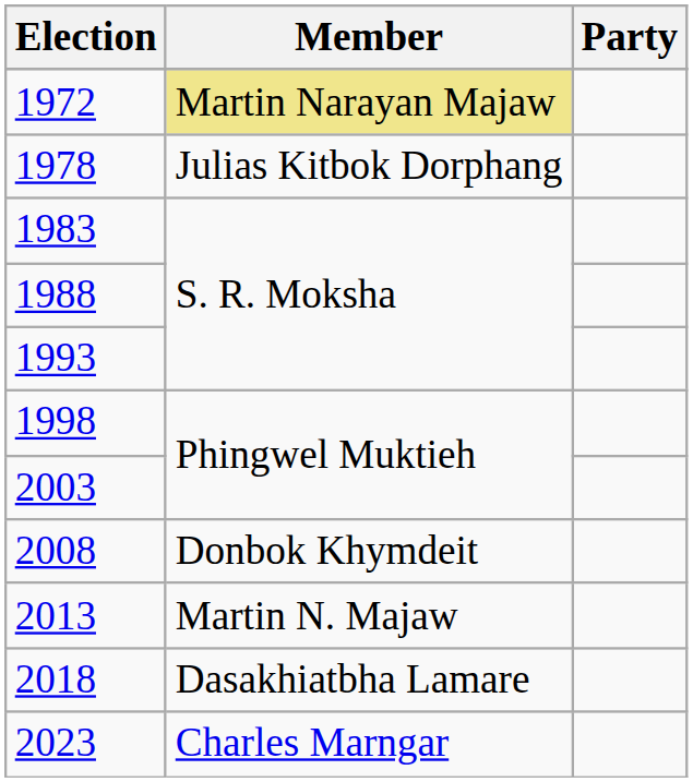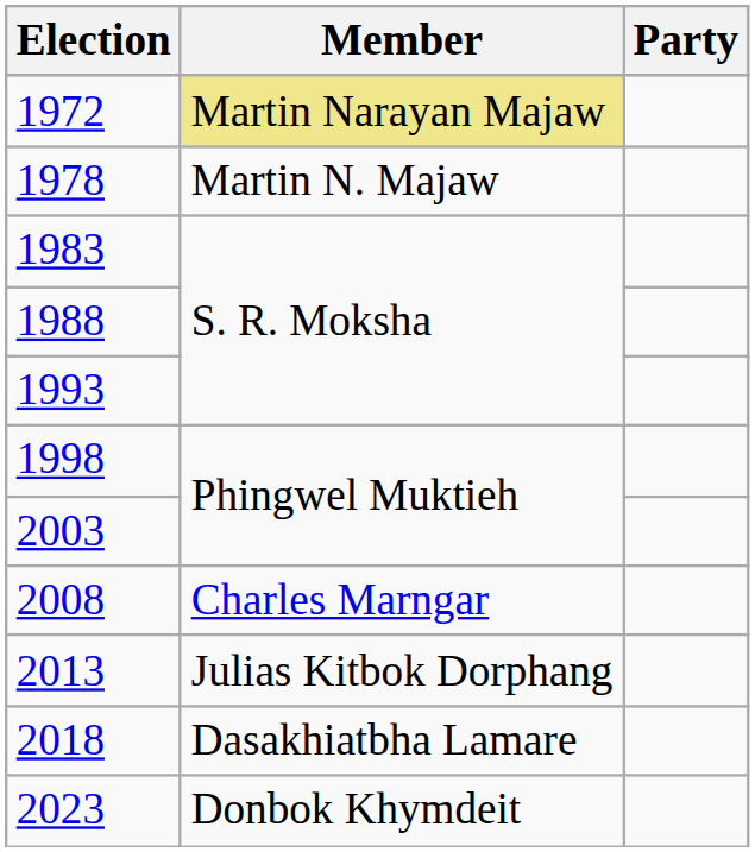1978 | Member: Julias Kitbok Dorphang -> Martin N. Majaw
2008 | Member: Donbok Khymdeit -> Charles Marngar
2013 | Member: Martin N. Majaw -> Julias Kitbok Dorphang
2023 | Member: Charles Marngar -> Donbok Khymdeit
